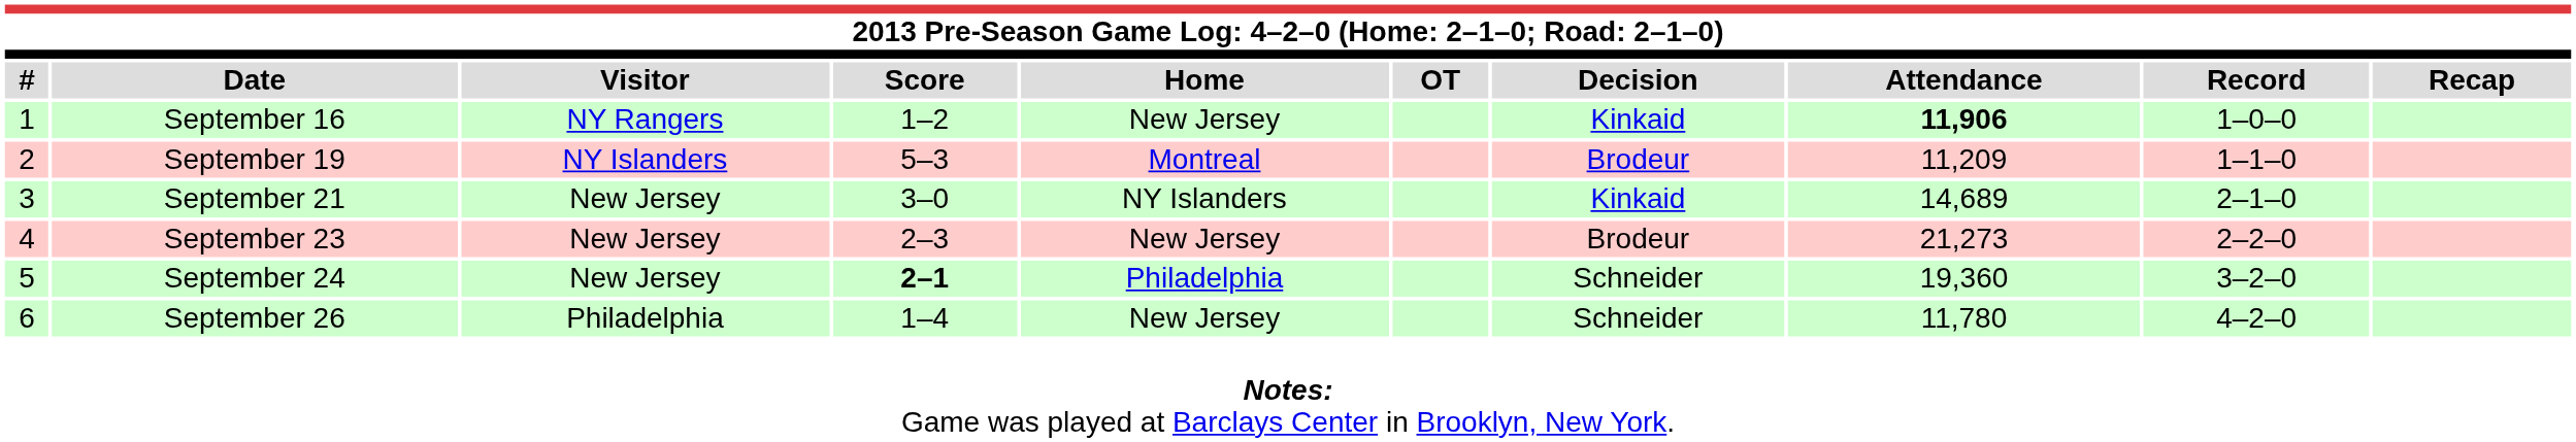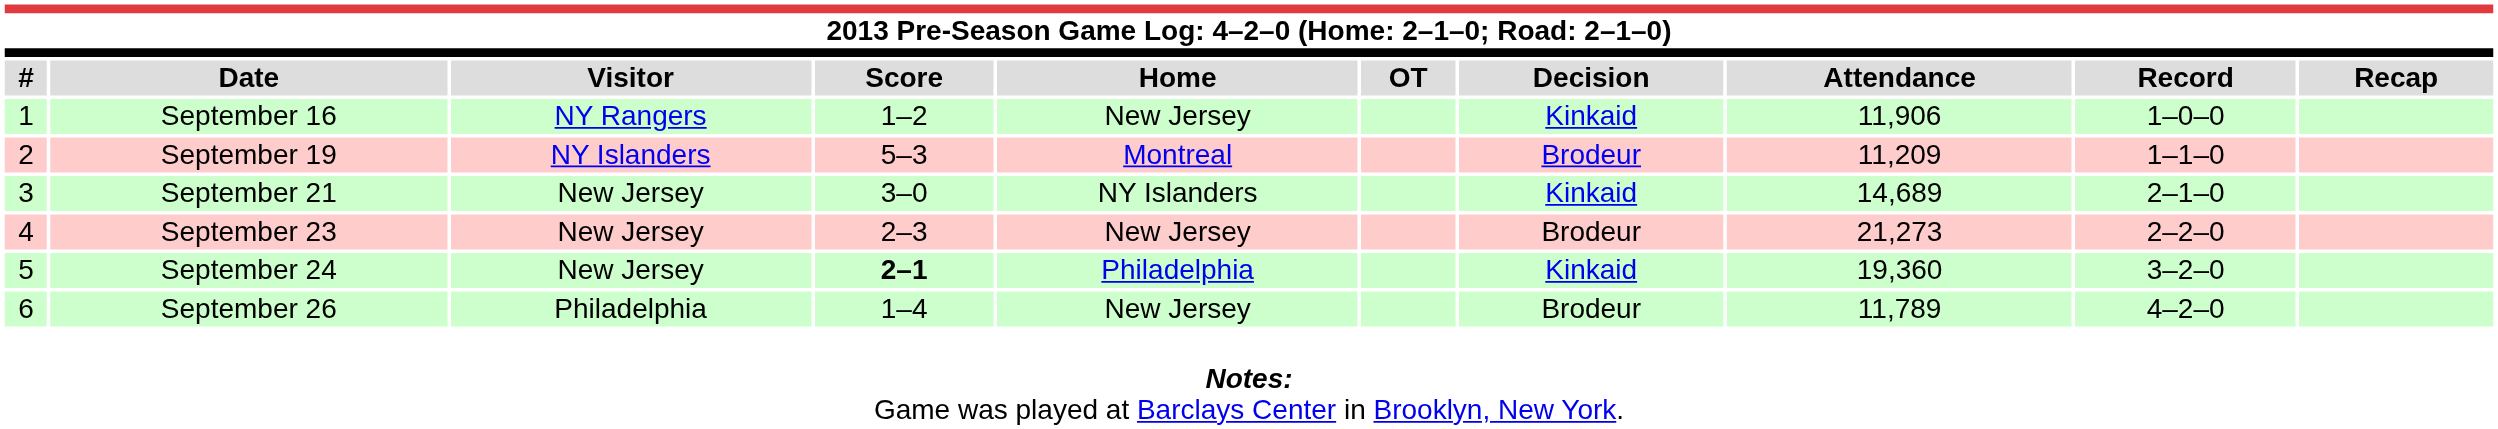September 16 | Attendance: bold -> normal
September 24 | Decision: Schneider -> Kinkaid
September 26 | Decision: Schneider -> Brodeur
September 26 | Attendance: 11,780 -> 11,789
